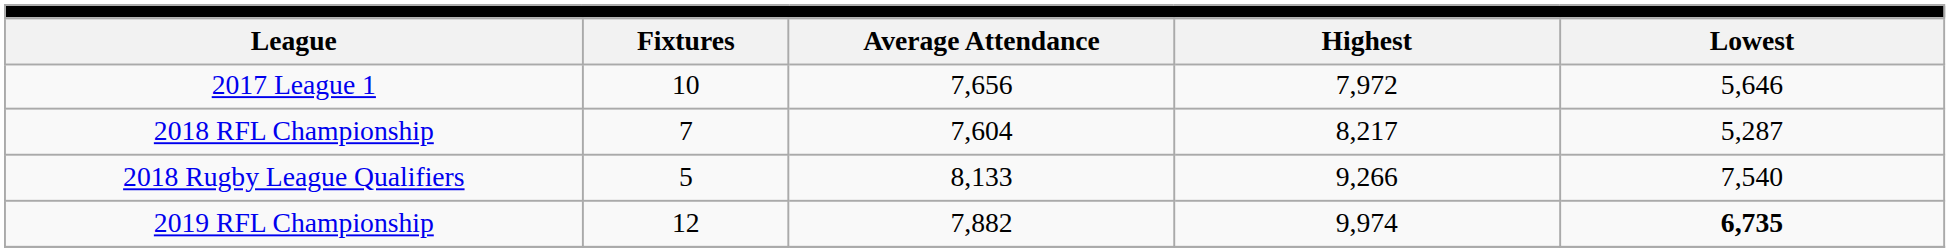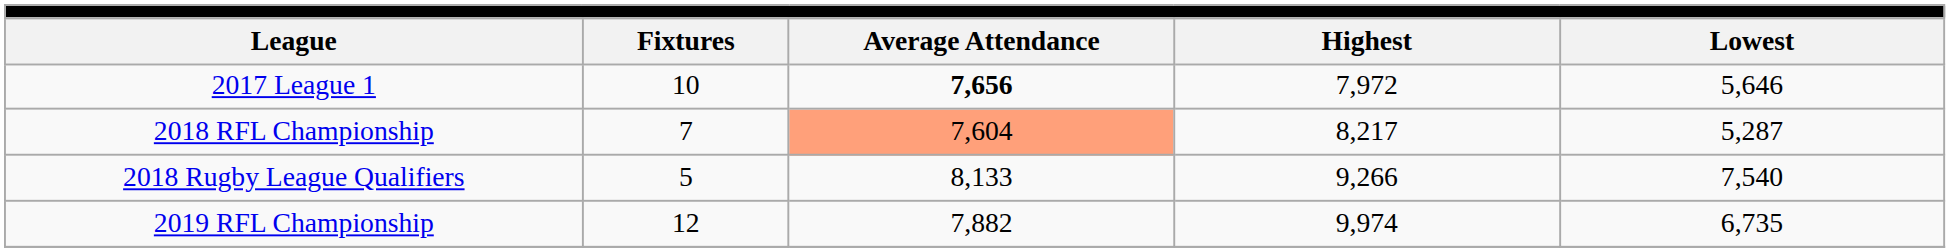2017 League 1 | column 3: normal -> bold
2018 RFL Championship | column 3: no background -> lightsalmon background
2019 RFL Championship | column 5: bold -> normal
